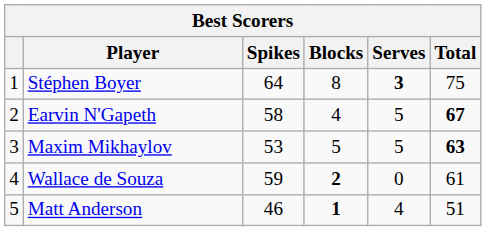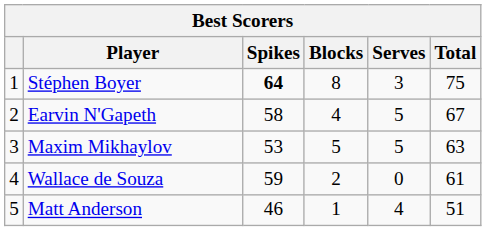Stéphen Boyer | Spikes: normal -> bold
Stéphen Boyer | Serves: bold -> normal
Earvin N'Gapeth | Total: bold -> normal
Maxim Mikhaylov | Total: bold -> normal
Wallace de Souza | Blocks: bold -> normal
Matt Anderson | Blocks: bold -> normal
